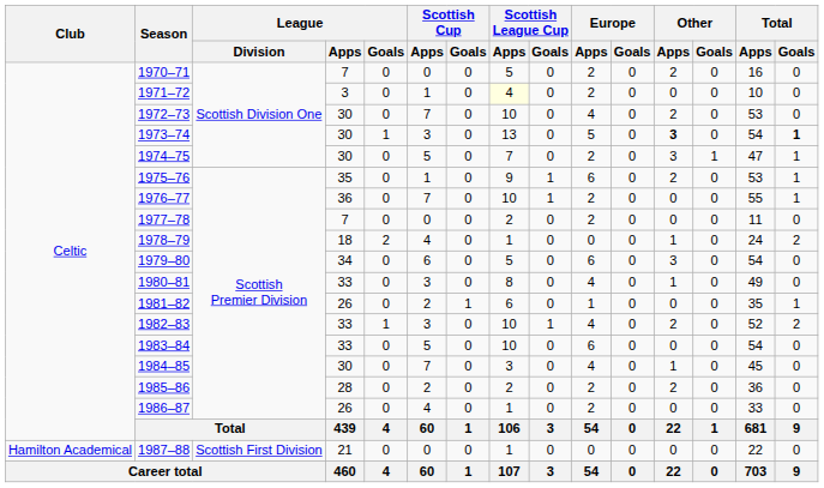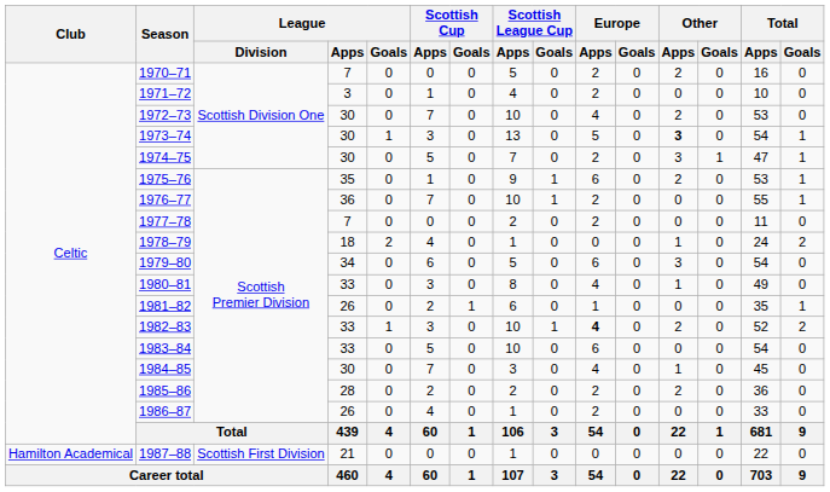1971–72 | Scottish League Cup / Apps: lightyellow background -> no background
1973–74 | Total / Goals: bold -> normal
1982–83 | Europe / Apps: normal -> bold
